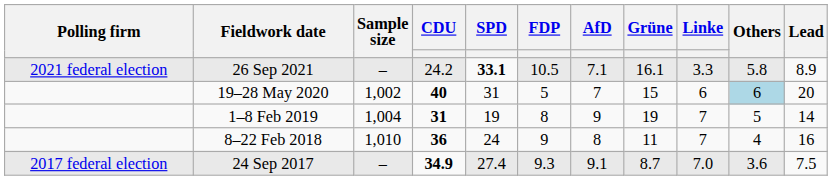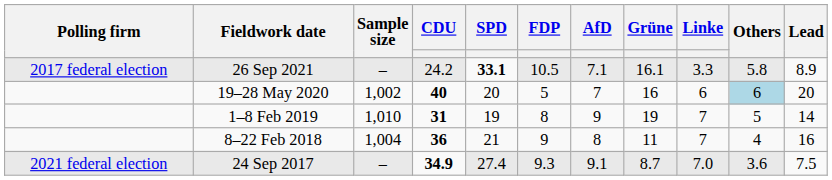26 Sep 2021 | Polling firm: 2021 federal election -> 2017 federal election
19–28 May 2020 | SPD: 31 -> 20
19–28 May 2020 | Grüne: 15 -> 16
1–8 Feb 2019 | Sample size: 1,004 -> 1,010
8–22 Feb 2018 | Sample size: 1,010 -> 1,004
8–22 Feb 2018 | SPD: 24 -> 21
24 Sep 2017 | Polling firm: 2017 federal election -> 2021 federal election
